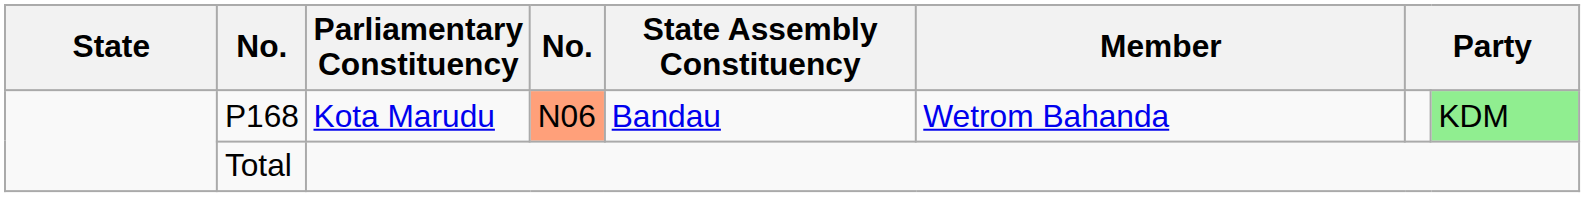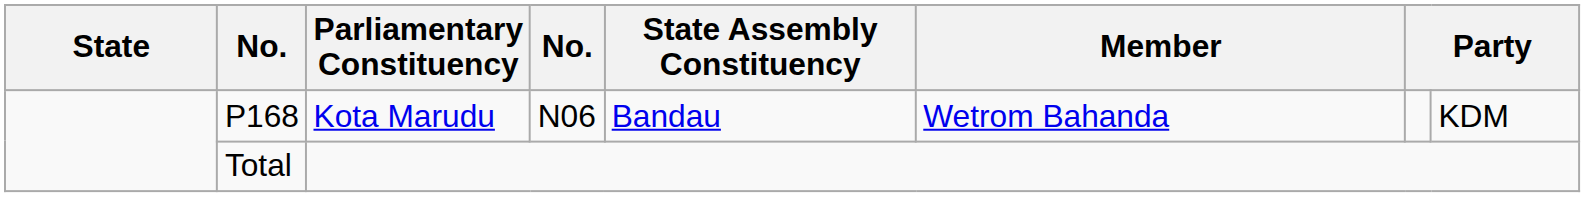P168 | column 4: lightsalmon background -> no background
P168 | column 8: lightgreen background -> no background
